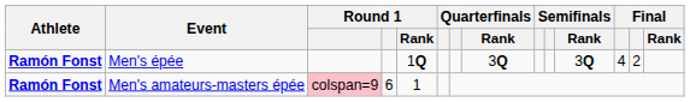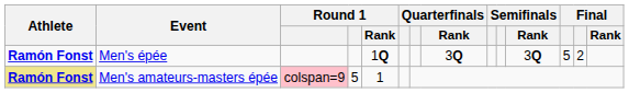Men's épée | column 12: 4 -> 5
Men's amateurs-masters épée | Athlete: no background -> khaki background
Men's amateurs-masters épée | column 4: 6 -> 5
